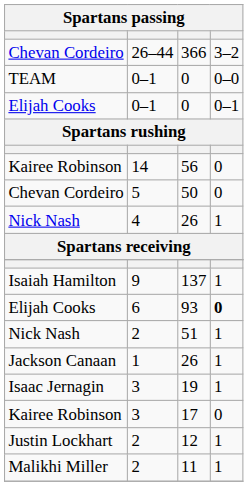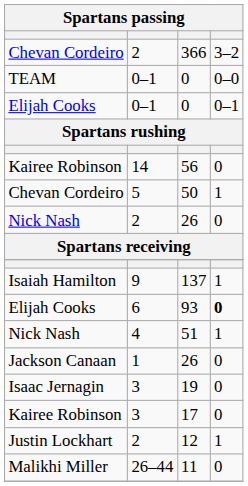366 | column 2: 26–44 -> 2
50 | column 4: 0 -> 1
Nick Nash / 26 | column 2: 4 -> 2
Nick Nash / 26 | column 4: 1 -> 0
51 | column 2: 2 -> 4
Jackson Canaan / 26 | column 4: 1 -> 0
19 | column 4: 1 -> 0
11 | column 2: 2 -> 26–44
11 | column 4: 1 -> 0
